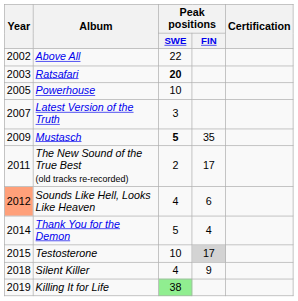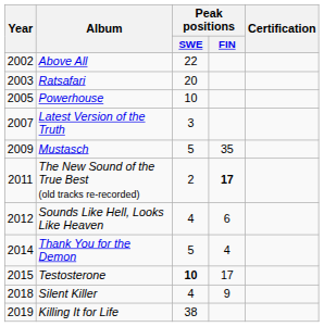Ratsafari | Peak positions / SWE: bold -> normal
Mustasch | Peak positions / SWE: bold -> normal
The New Sound of the True Best (old tracks re-recorded) | Peak positions / FIN: normal -> bold
Sounds Like Hell, Looks Like Heaven | Year: lightsalmon background -> no background
Testosterone | Peak positions / SWE: normal -> bold
Testosterone | Peak positions / FIN: lightgrey background -> no background
Killing It for Life | Peak positions / SWE: lightgreen background -> no background
